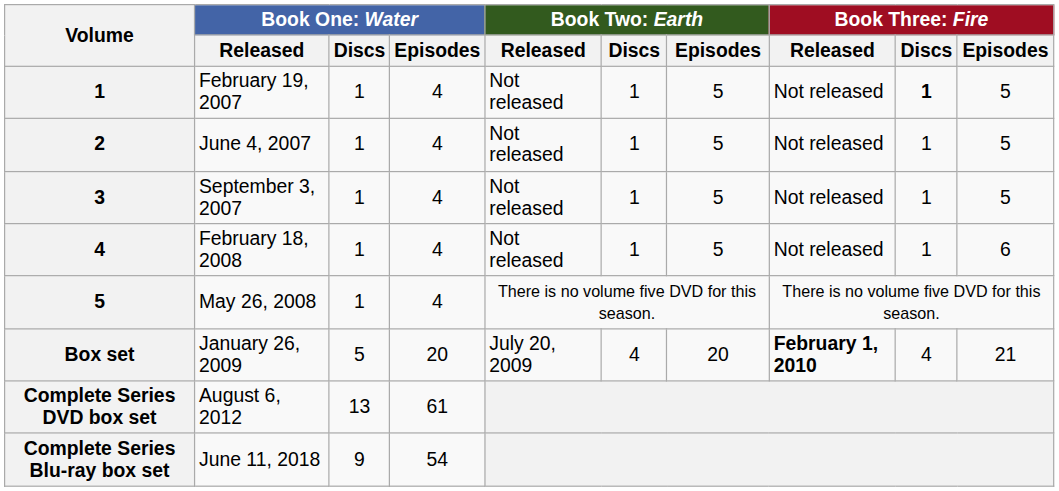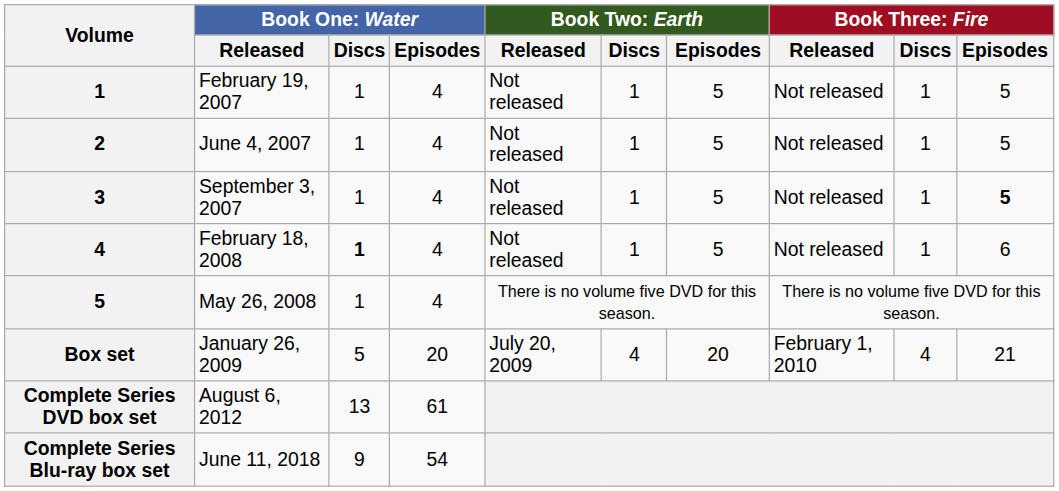February 19, 2007 | column 9: bold -> normal
September 3, 2007 | column 10: normal -> bold
February 18, 2008 | column 3: normal -> bold
January 26, 2009 | column 8: bold -> normal
